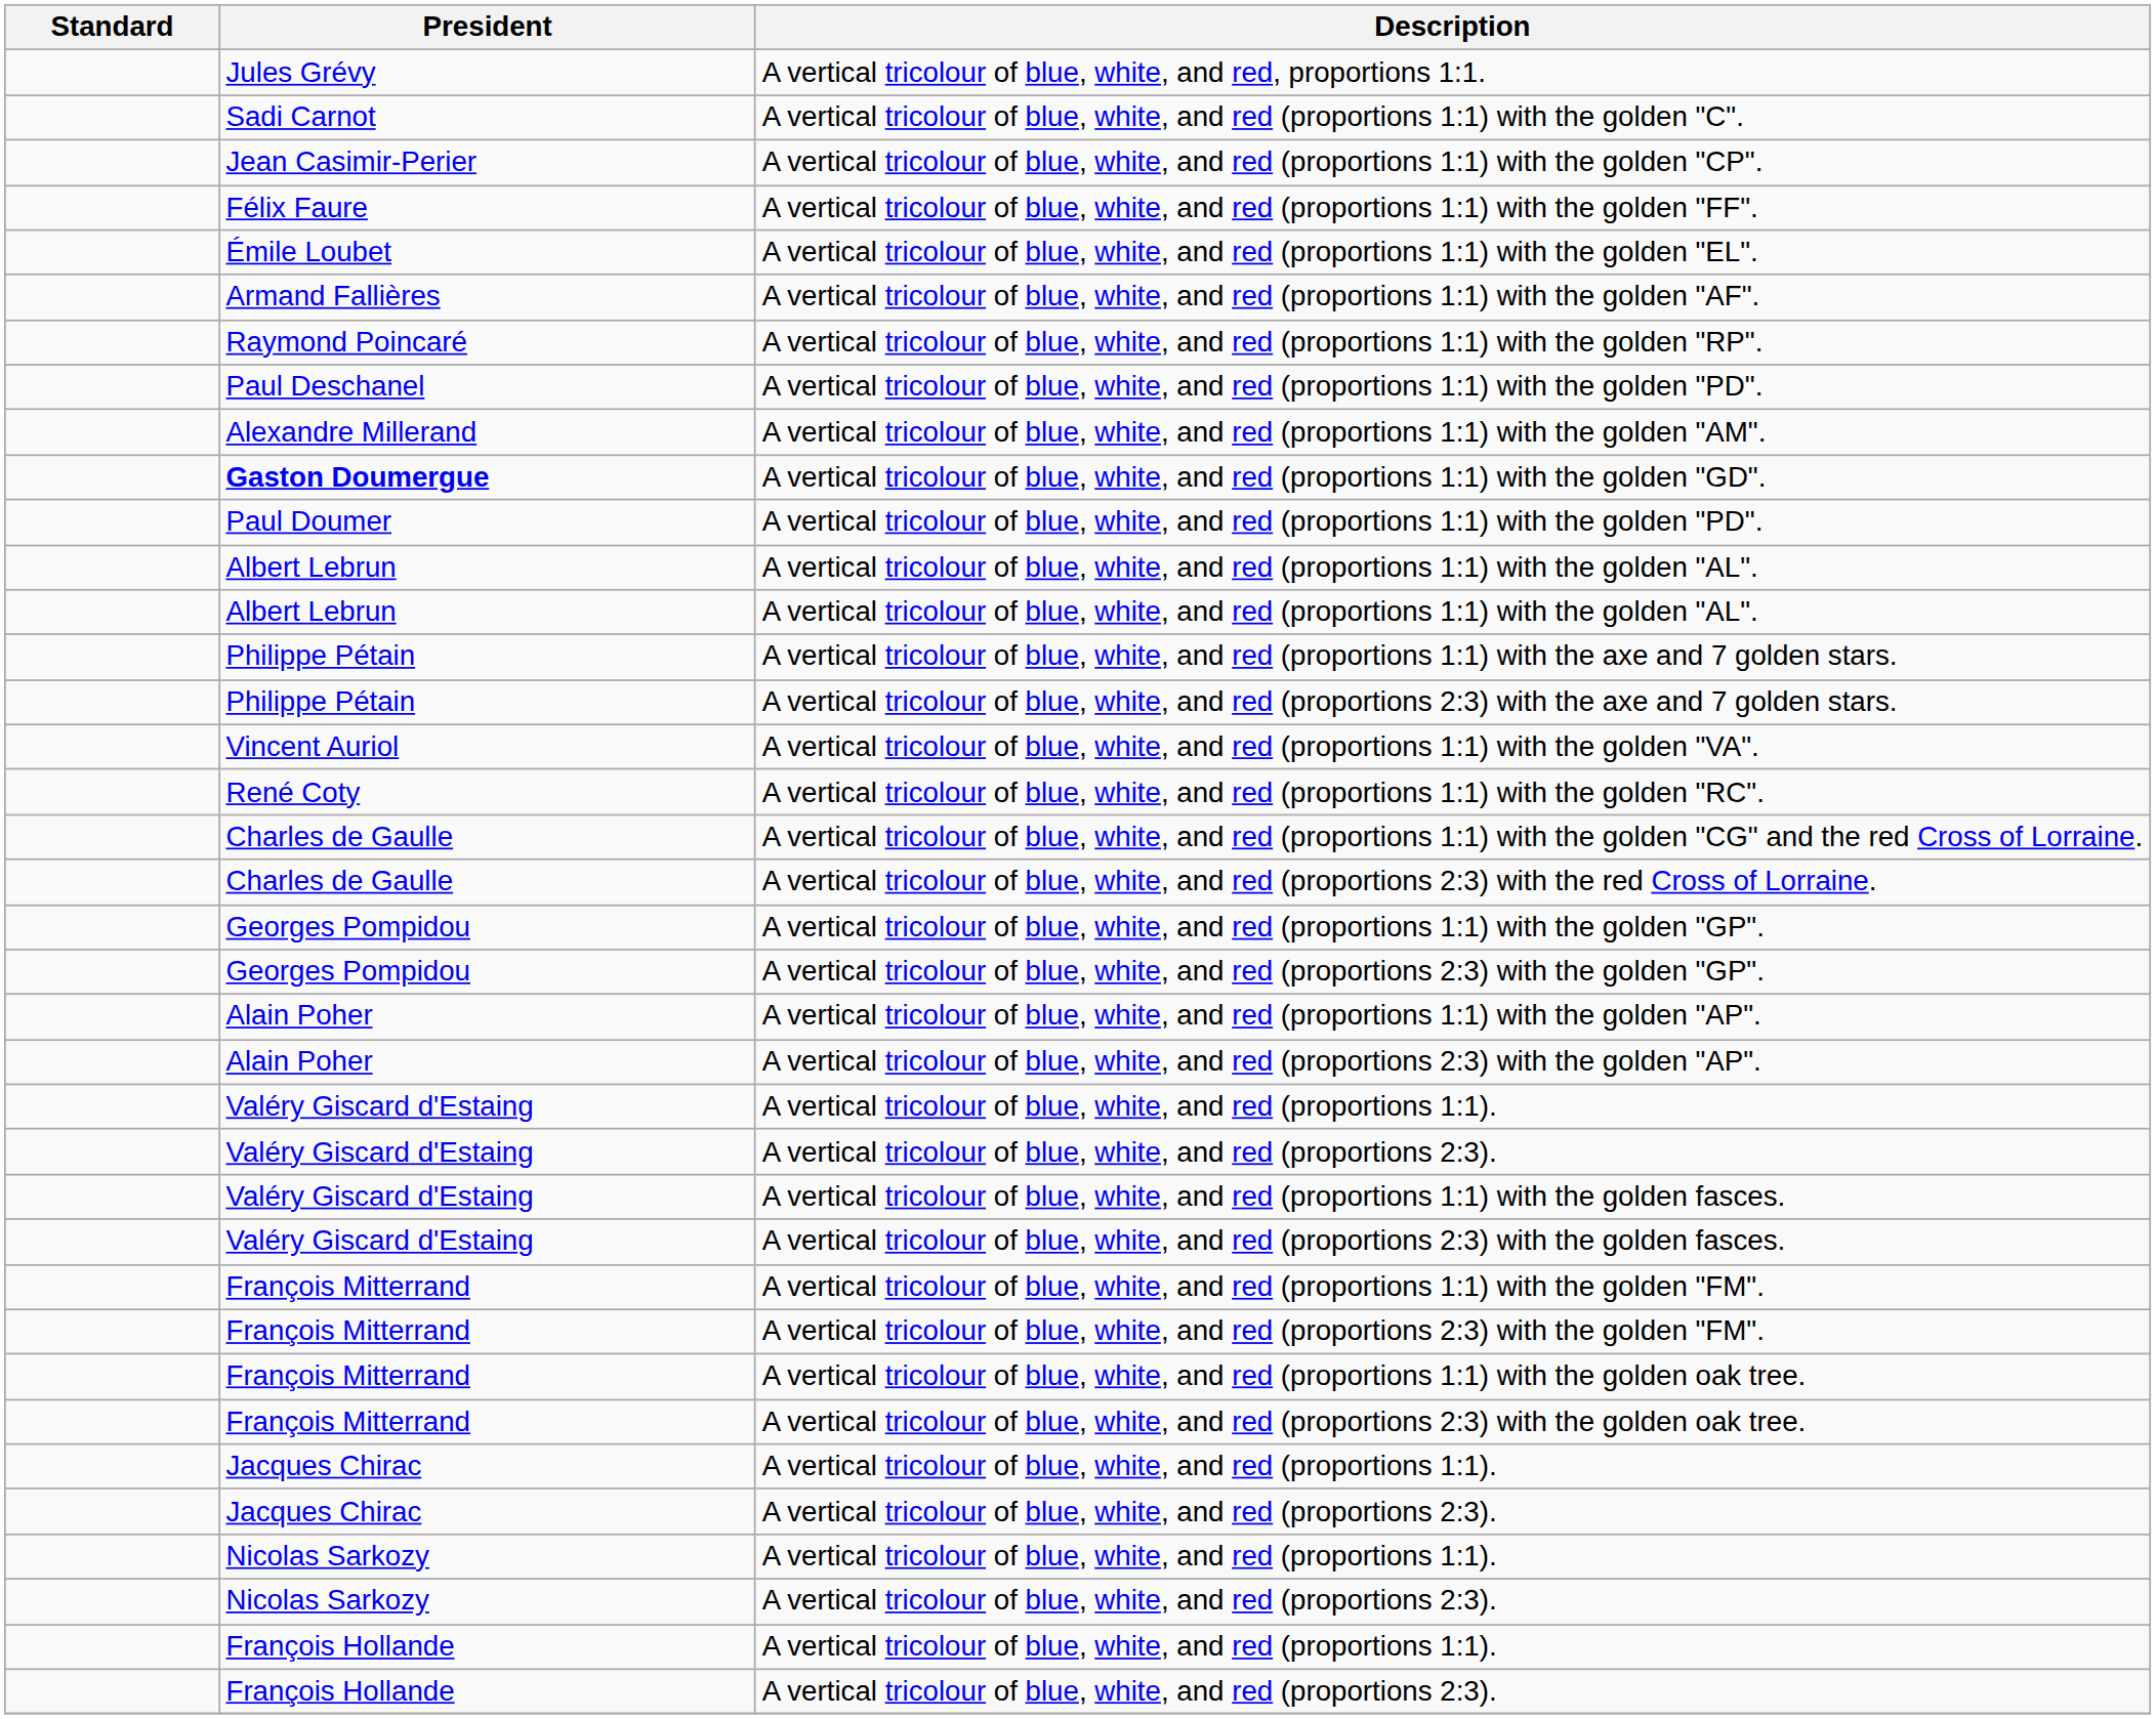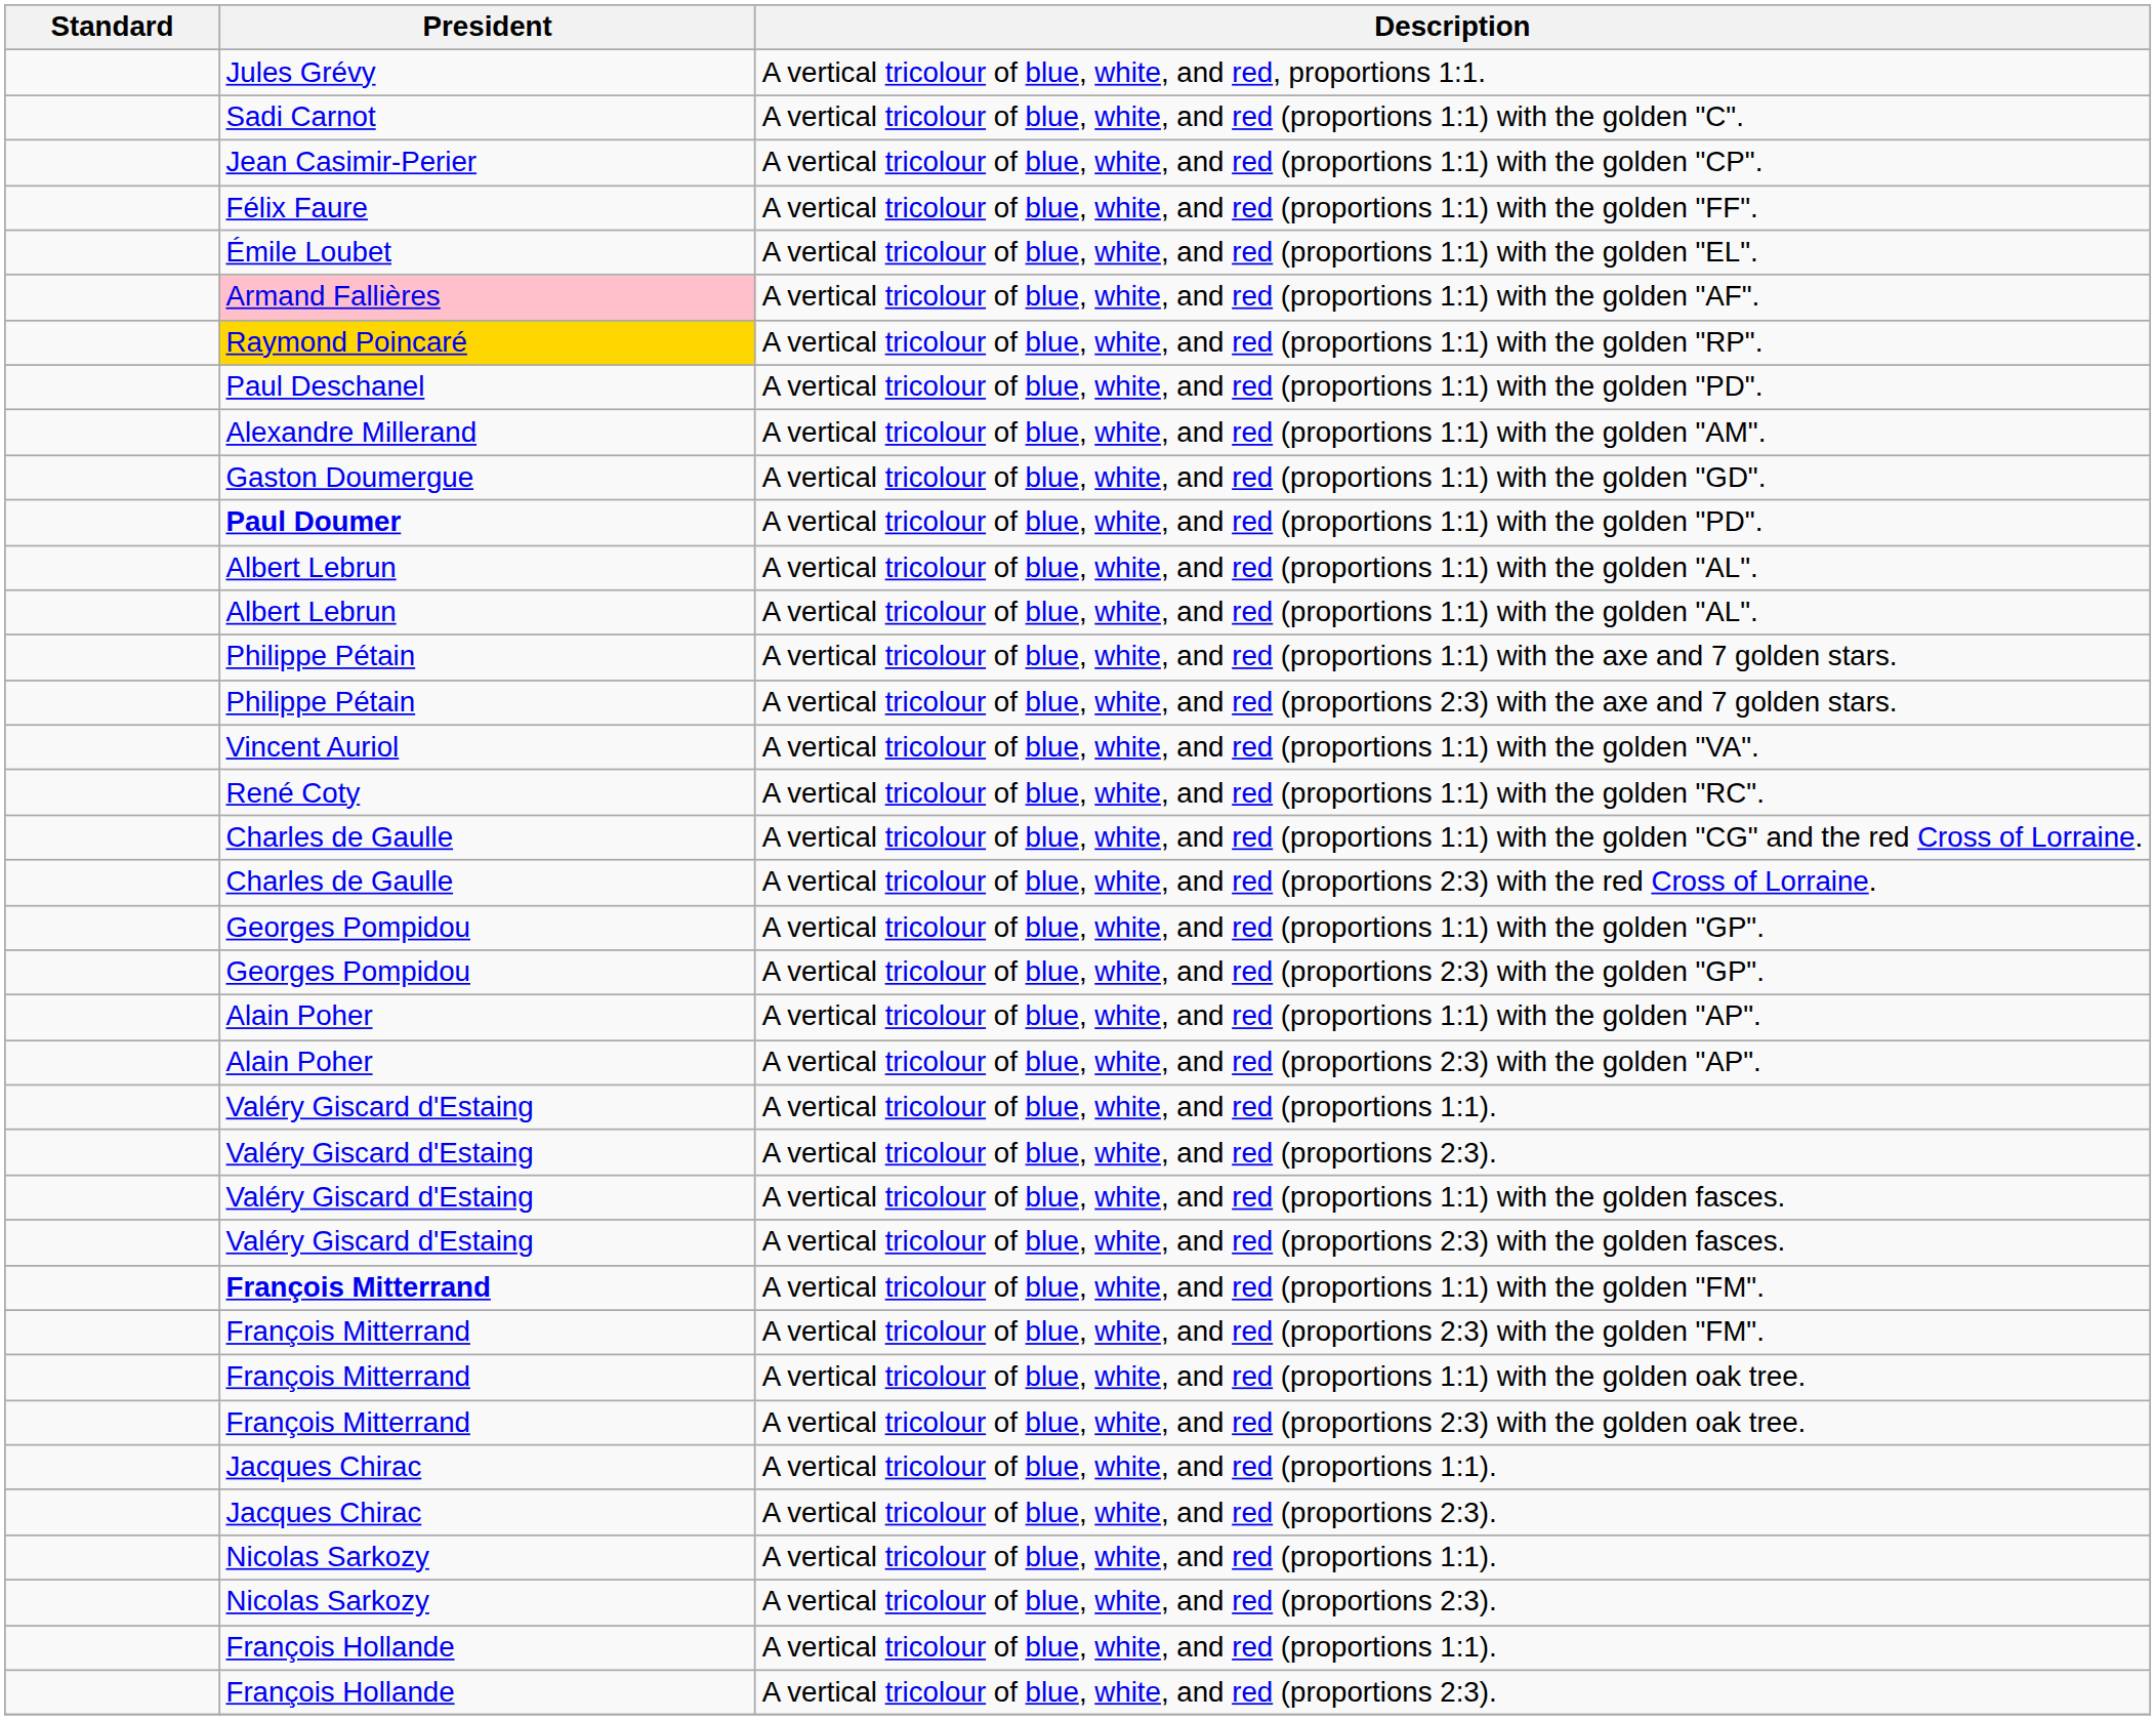row 7 | President: no background -> pink background
row 8 | President: no background -> gold background
row 11 | President: bold -> normal
row 12 | President: normal -> bold
row 29 | President: normal -> bold
